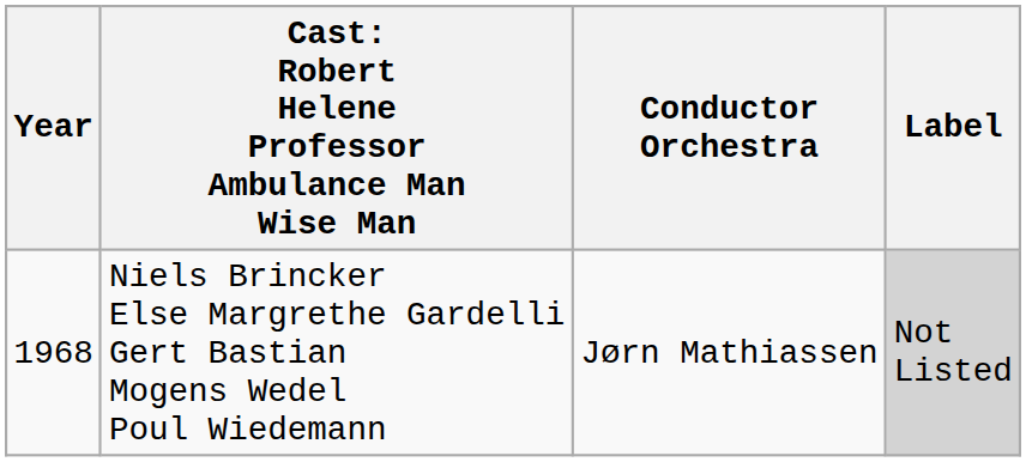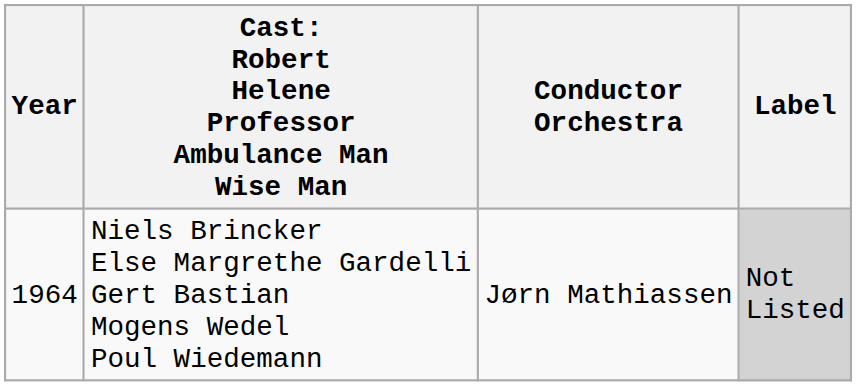row 2 | Year: 1968 -> 1964
